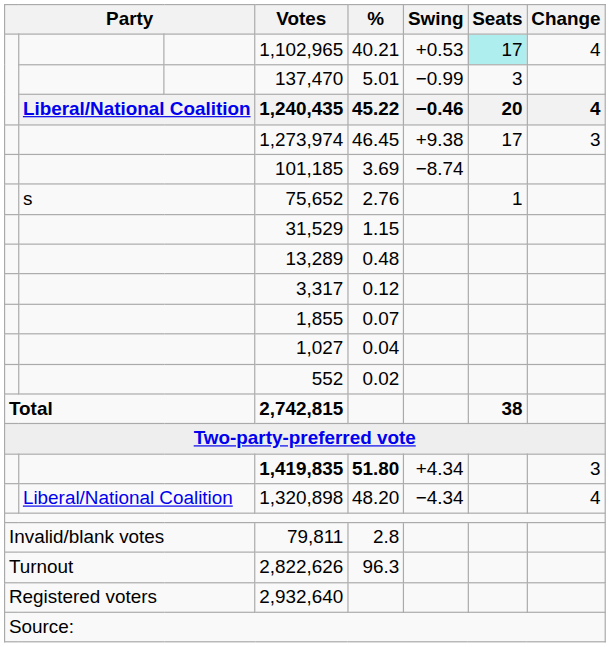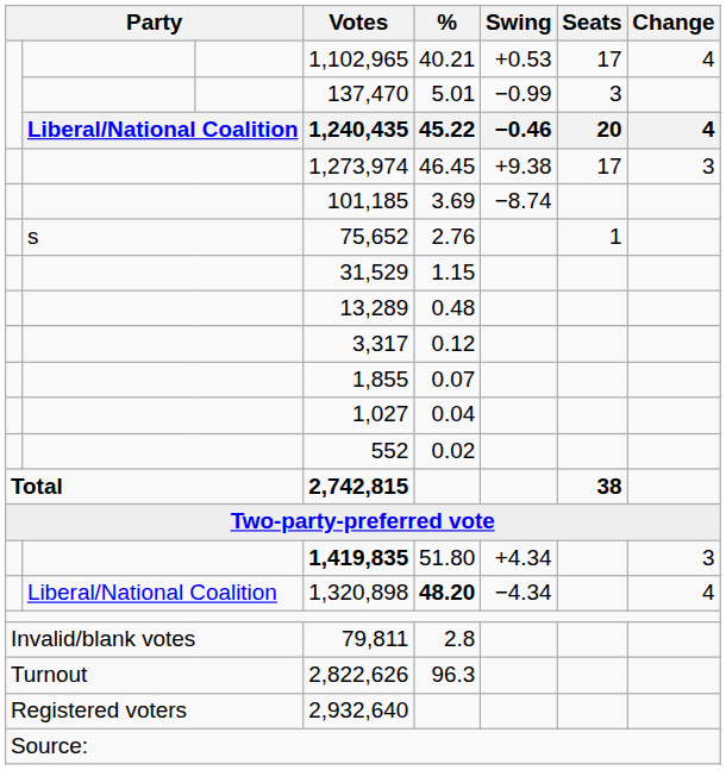1,102,965 | Seats: paleturquoise background -> no background
1,419,835 | %: bold -> normal
1,320,898 | %: normal -> bold
